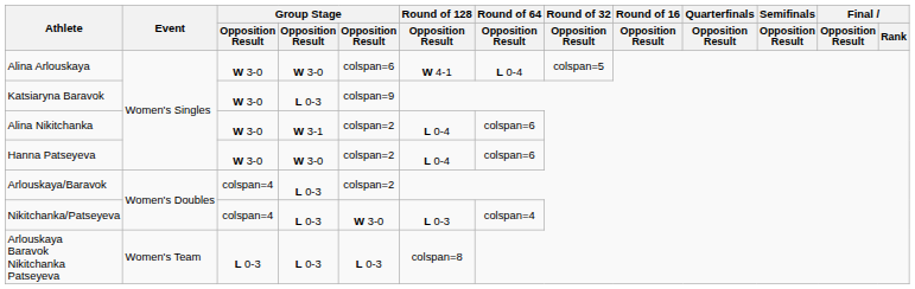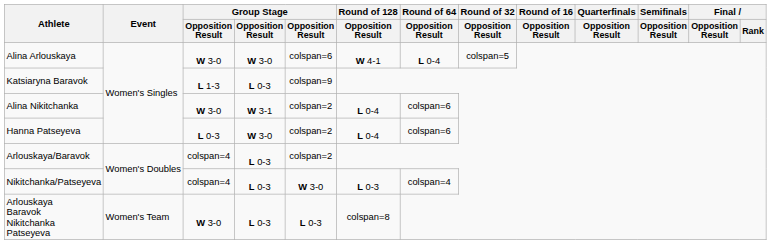Katsiaryna Baravok | column 3: W 3-0 -> L 1-3
Hanna Patseyeva | column 3: W 3-0 -> L 0-3
Arlouskaya Baravok Nikitchanka Patseyeva | column 3: L 0-3 -> W 3-0
